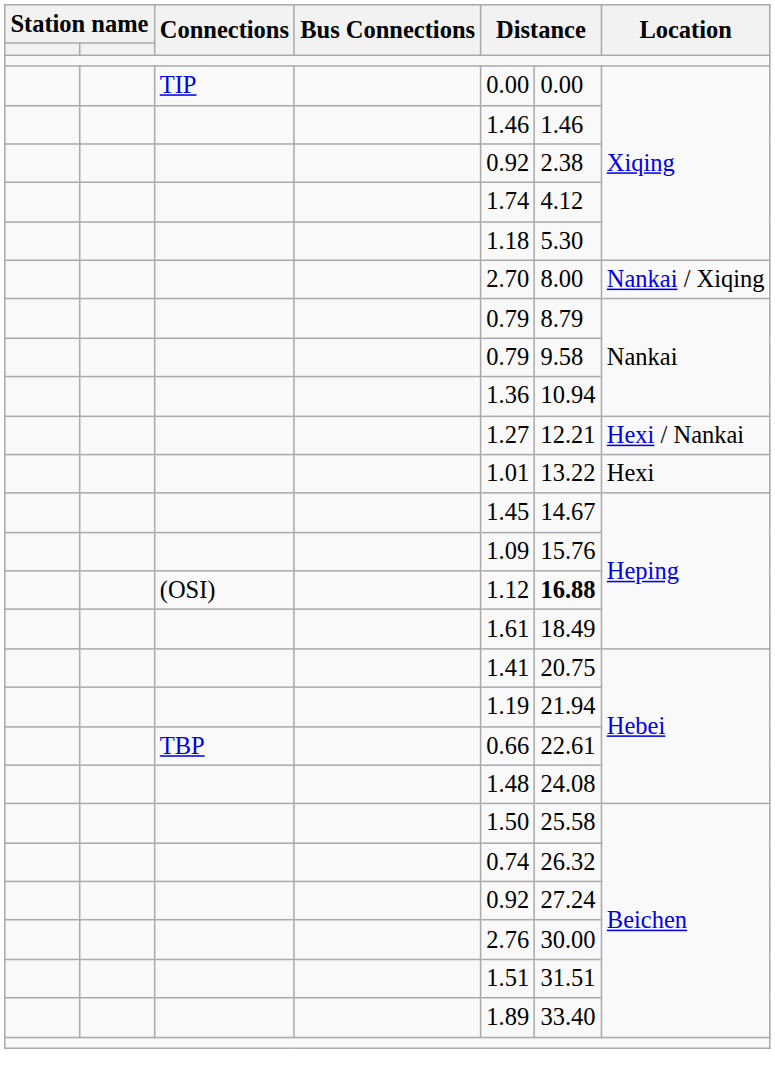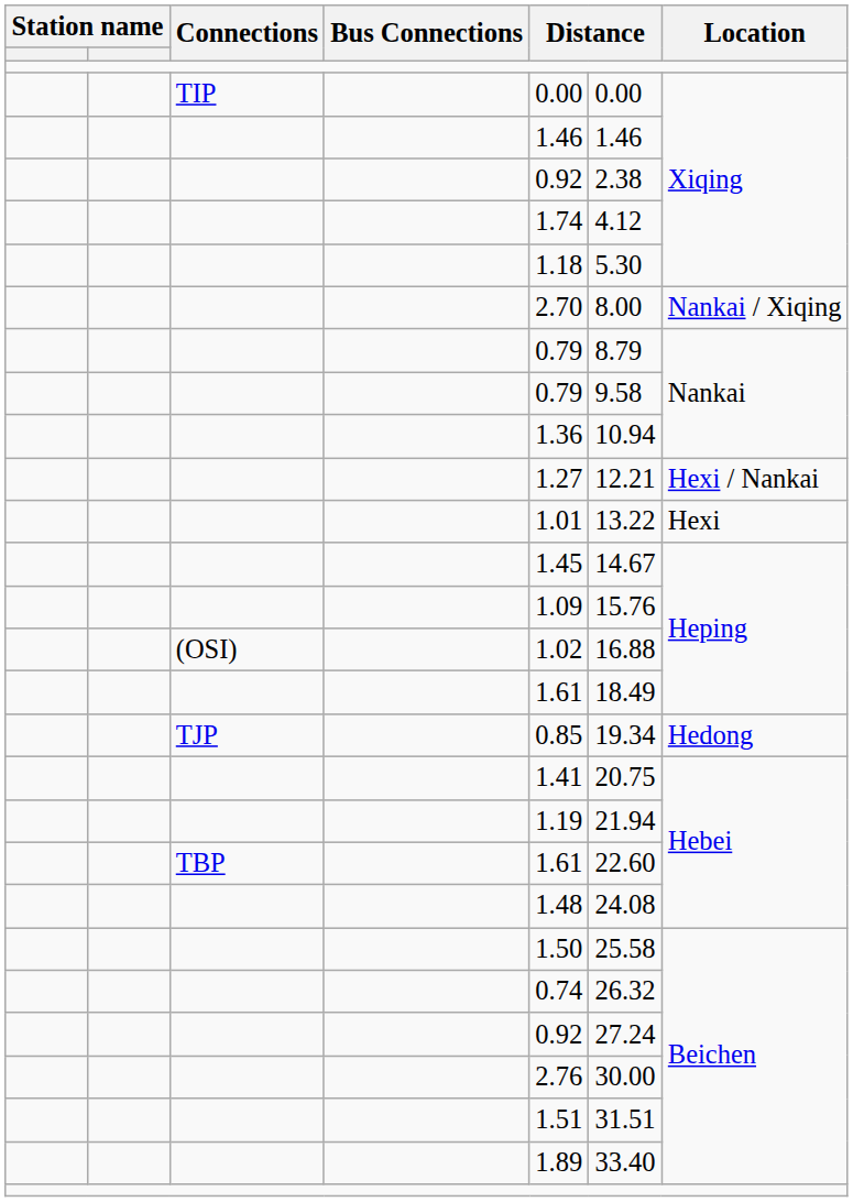(OSI) | column 5: 1.12 -> 1.02
(OSI) | column 6: bold -> normal
+ row: TJP | 0.85 | 19.34 | Hedong
TBP | column 5: 0.66 -> 1.61
TBP | column 6: 22.61 -> 22.60
